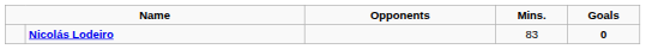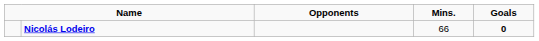Nicolás Lodeiro | Mins.: 83 -> 66
